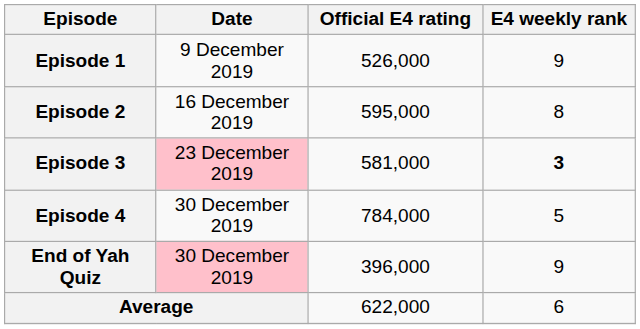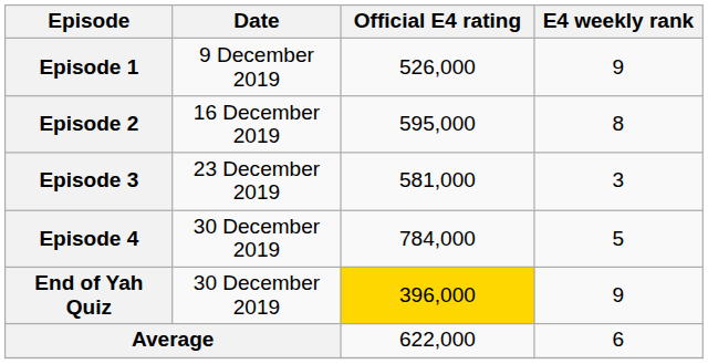Episode 3 | Date: pink background -> no background
Episode 3 | E4 weekly rank: bold -> normal
End of Yah Quiz | Date: pink background -> no background
End of Yah Quiz | Official E4 rating: no background -> gold background
